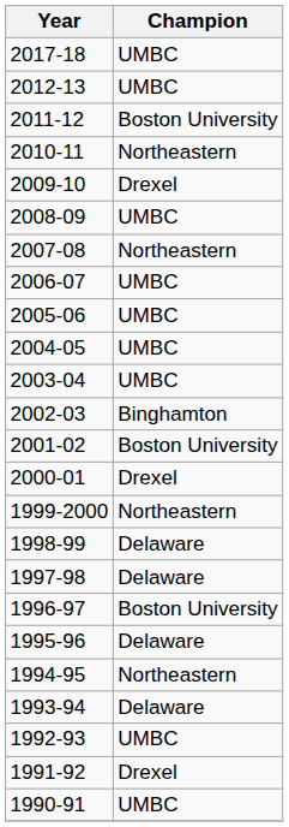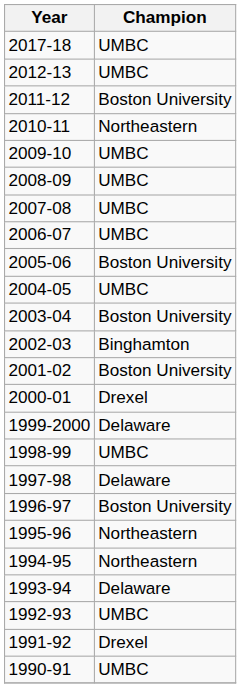2009-10 | Champion: Drexel -> UMBC
2007-08 | Champion: Northeastern -> UMBC
2005-06 | Champion: UMBC -> Boston University
2003-04 | Champion: UMBC -> Boston University
1999-2000 | Champion: Northeastern -> Delaware
1998-99 | Champion: Delaware -> UMBC
1995-96 | Champion: Delaware -> Northeastern
